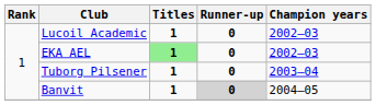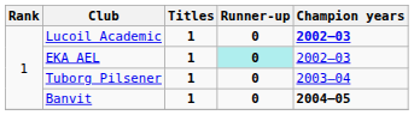Lucoil Academic | Champion years: normal -> bold
EKA AEL | Titles: lightgreen background -> no background
EKA AEL | Runner-up: no background -> paleturquoise background
Banvit | Runner-up: lightgrey background -> no background
Banvit | Champion years: normal -> bold
